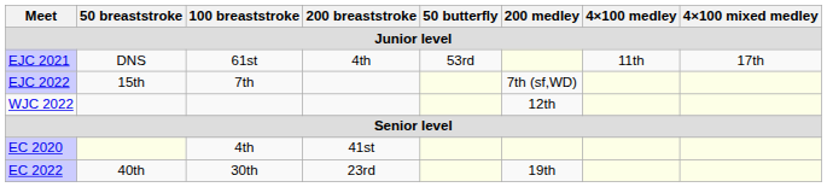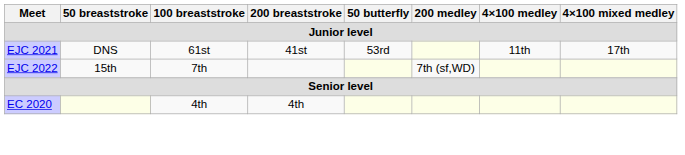EJC 2021 | 200 breaststroke: 4th -> 41st
- row: WJC 2022 | 12th
EC 2020 | 200 breaststroke: 41st -> 4th
- row: EC 2022 | 40th | 30th | 23rd | 19th
